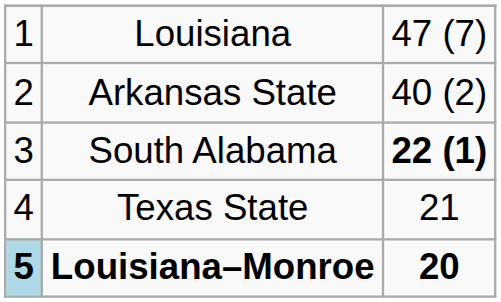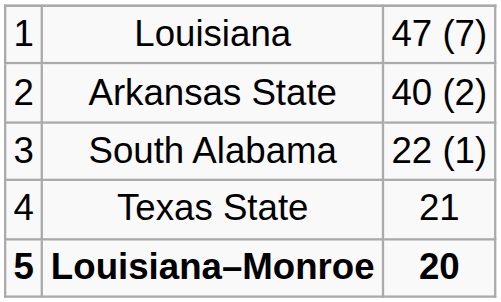South Alabama | column 3: bold -> normal
Louisiana–Monroe | column 1: lightblue background -> no background
